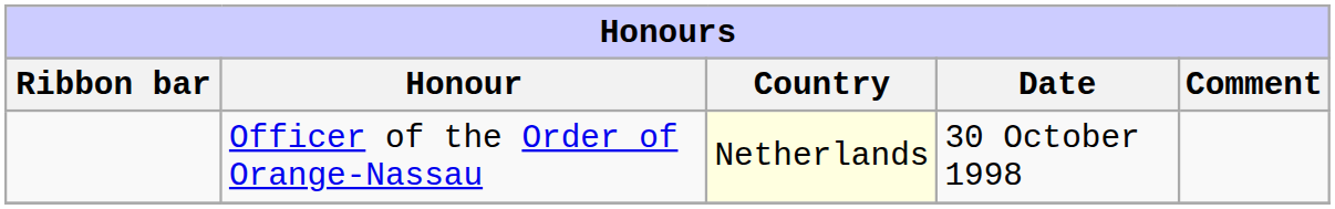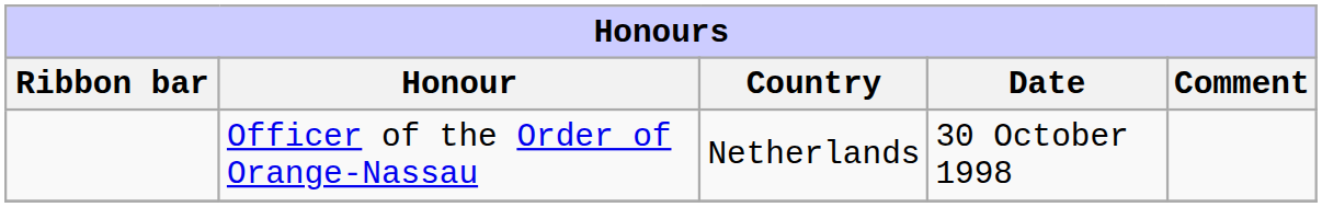Officer of the Order of Orange-Nassau | Country: lightyellow background -> no background
